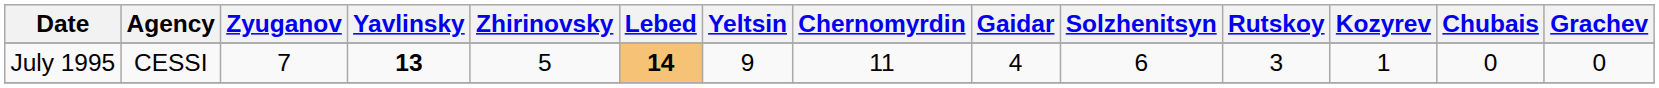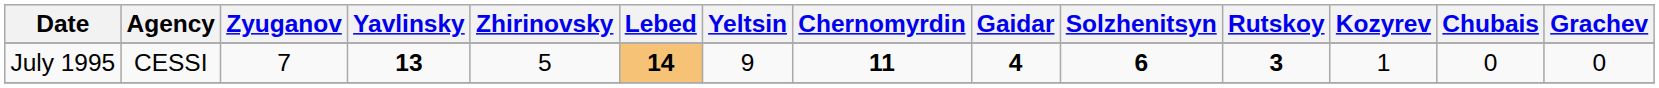July 1995 | Chernomyrdin: normal -> bold
July 1995 | Gaidar: normal -> bold
July 1995 | Solzhenitsyn: normal -> bold
July 1995 | Rutskoy: normal -> bold
